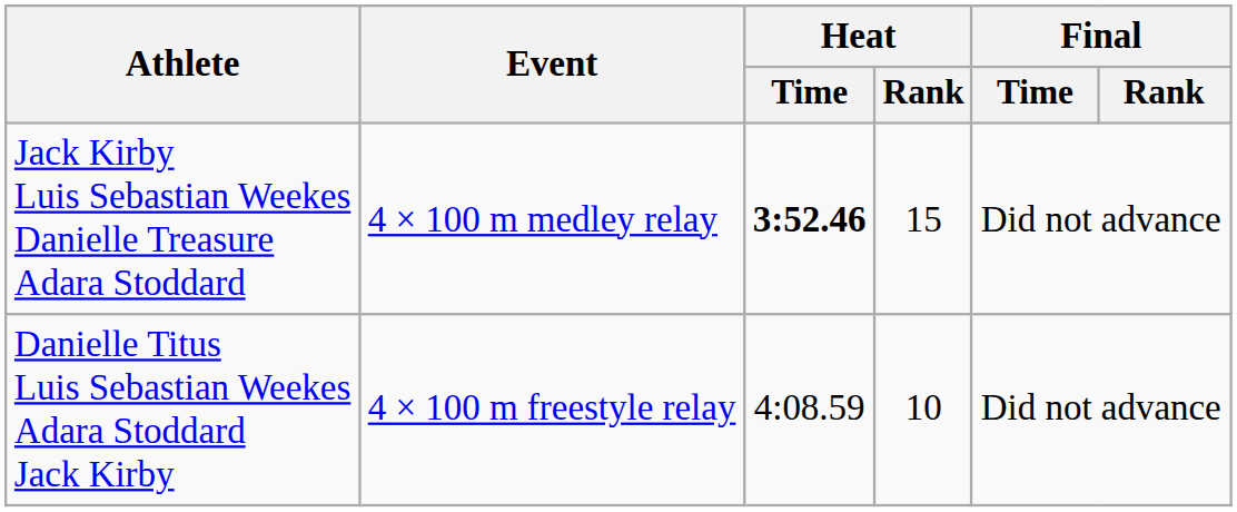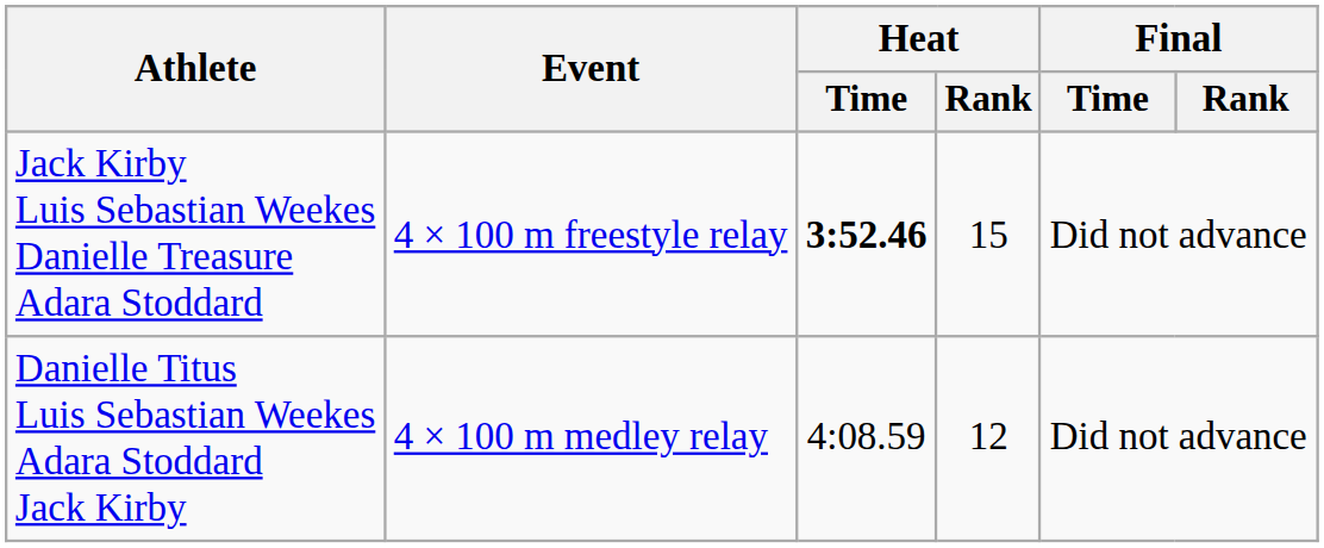row 3 | Event: 4 × 100 m medley relay -> 4 × 100 m freestyle relay
row 4 | Event: 4 × 100 m freestyle relay -> 4 × 100 m medley relay
row 4 | Heat / Rank: 10 -> 12
